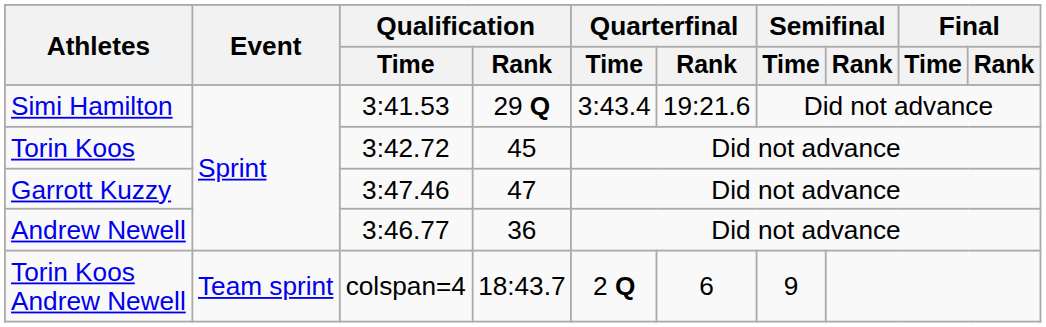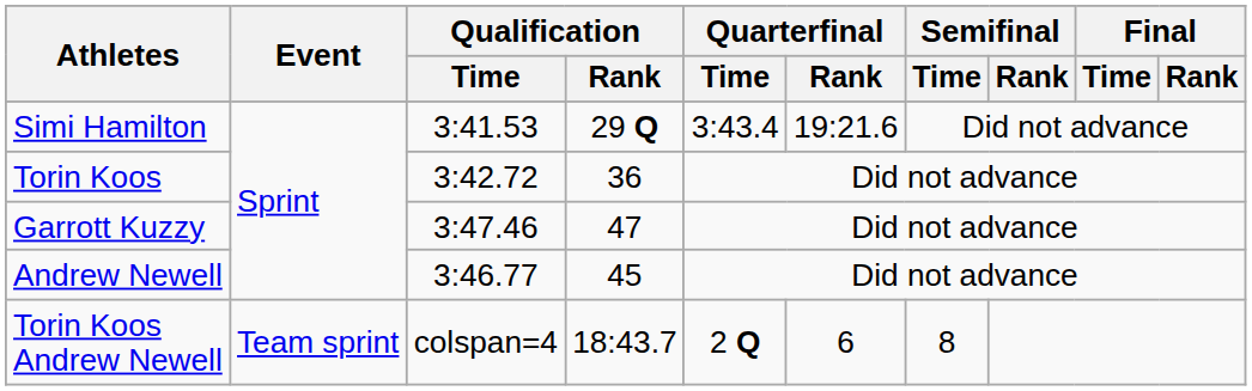Torin Koos | Qualification / Rank: 45 -> 36
Andrew Newell | Qualification / Rank: 36 -> 45
Torin Koos Andrew Newell | Semifinal / Time: 9 -> 8
